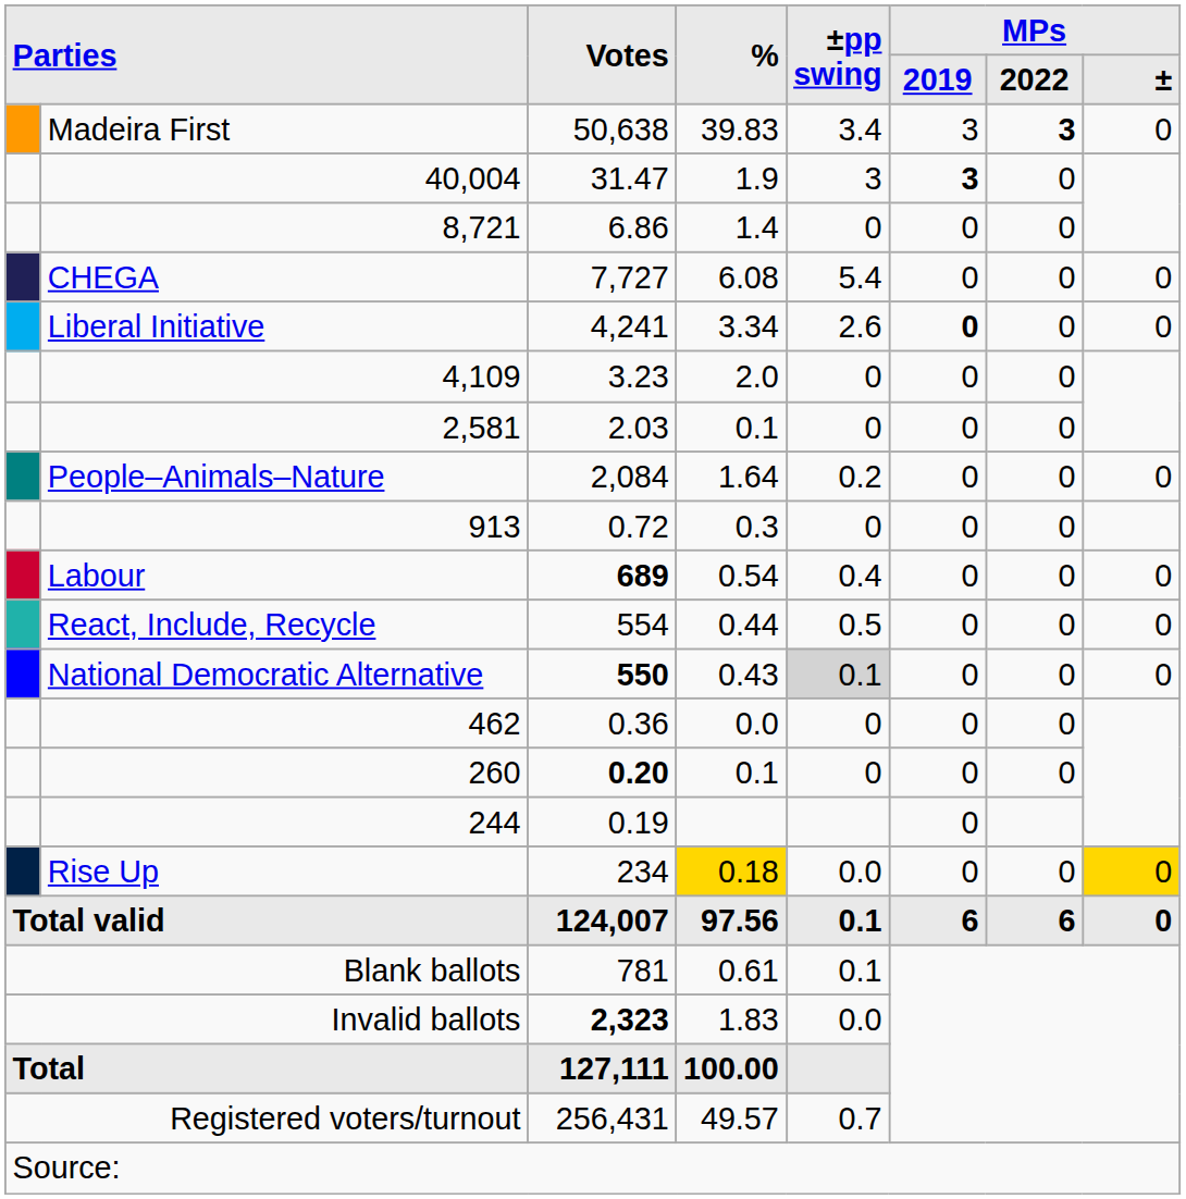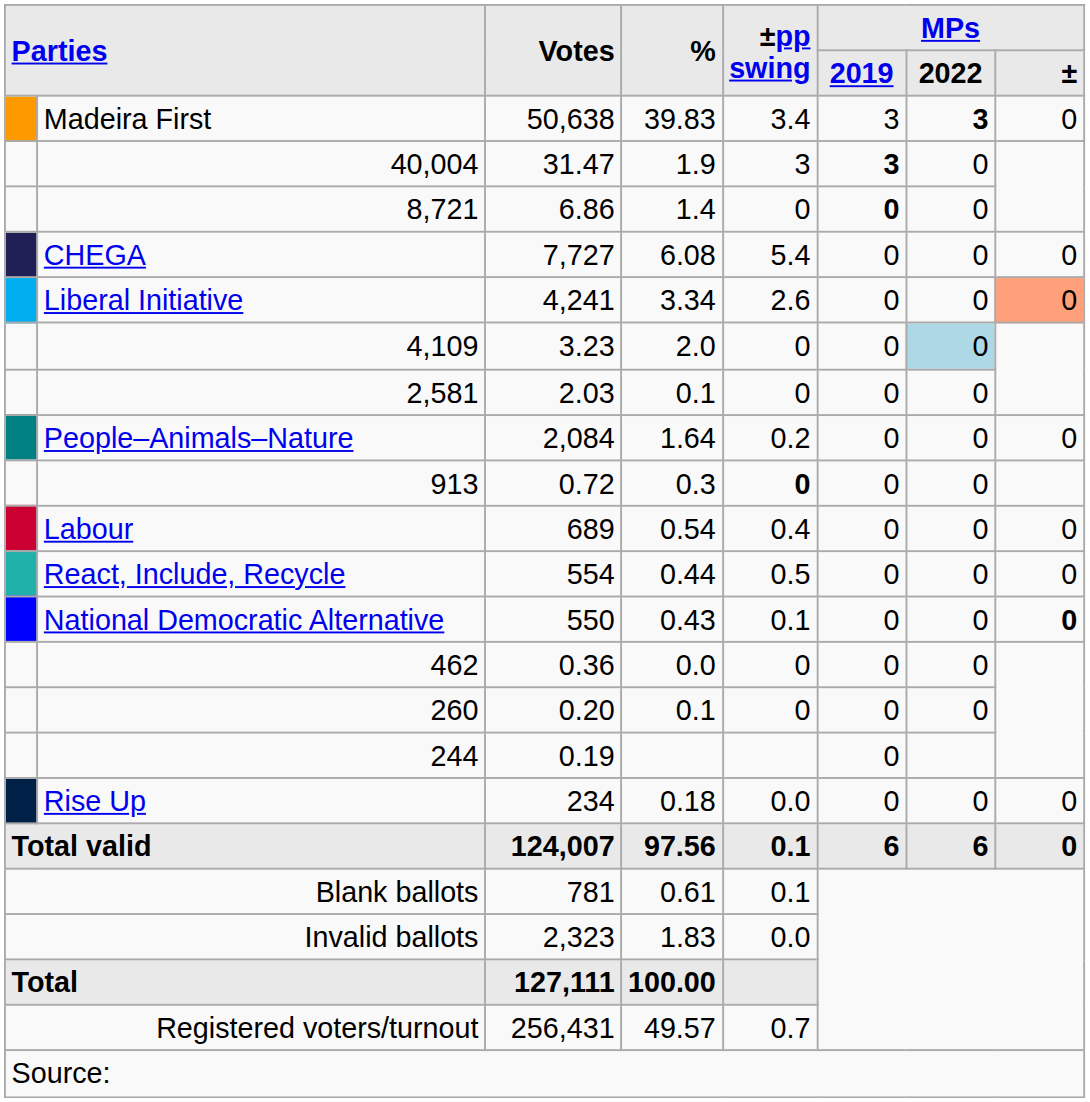8,721 | MPs / 2019: normal -> bold
Liberal Initiative | MPs / 2019: bold -> normal
Liberal Initiative | MPs / ±: no background -> lightsalmon background
4,109 | MPs / 2022: no background -> lightblue background
913 | ±pp swing: normal -> bold
Labour | Votes: bold -> normal
National Democratic Alternative | Votes: bold -> normal
National Democratic Alternative | ±pp swing: lightgrey background -> no background
National Democratic Alternative | MPs / ±: normal -> bold
260 | Votes: bold -> normal
Rise Up | %: gold background -> no background
Rise Up | MPs / ±: gold background -> no background
Invalid ballots | Votes: bold -> normal
